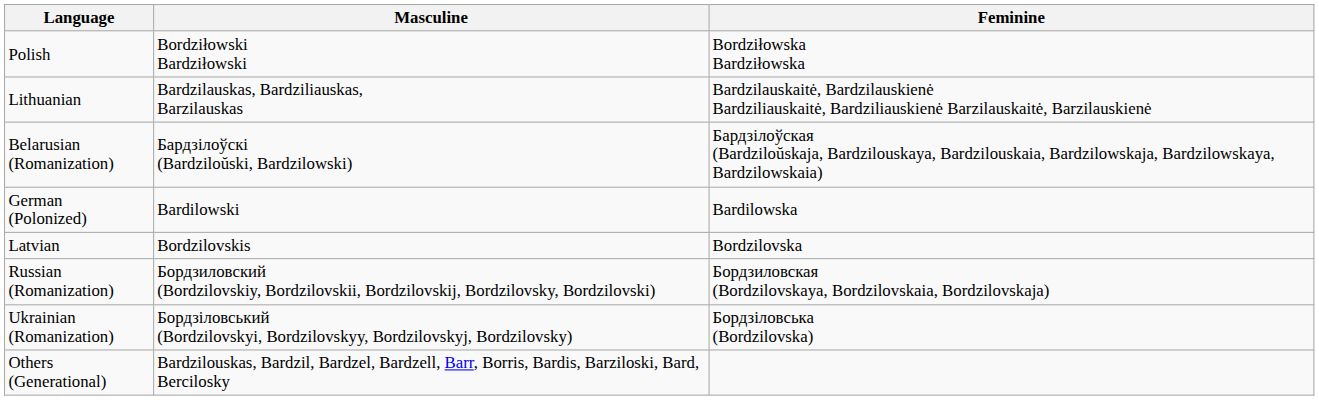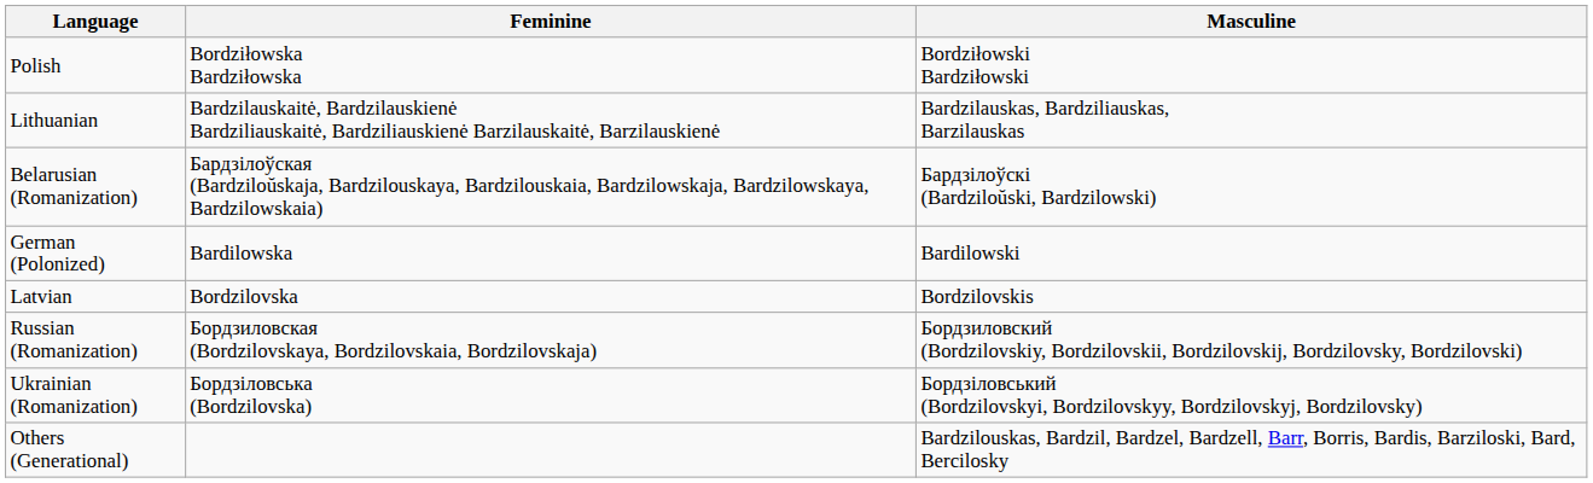columns swapped: Masculine <-> Feminine
